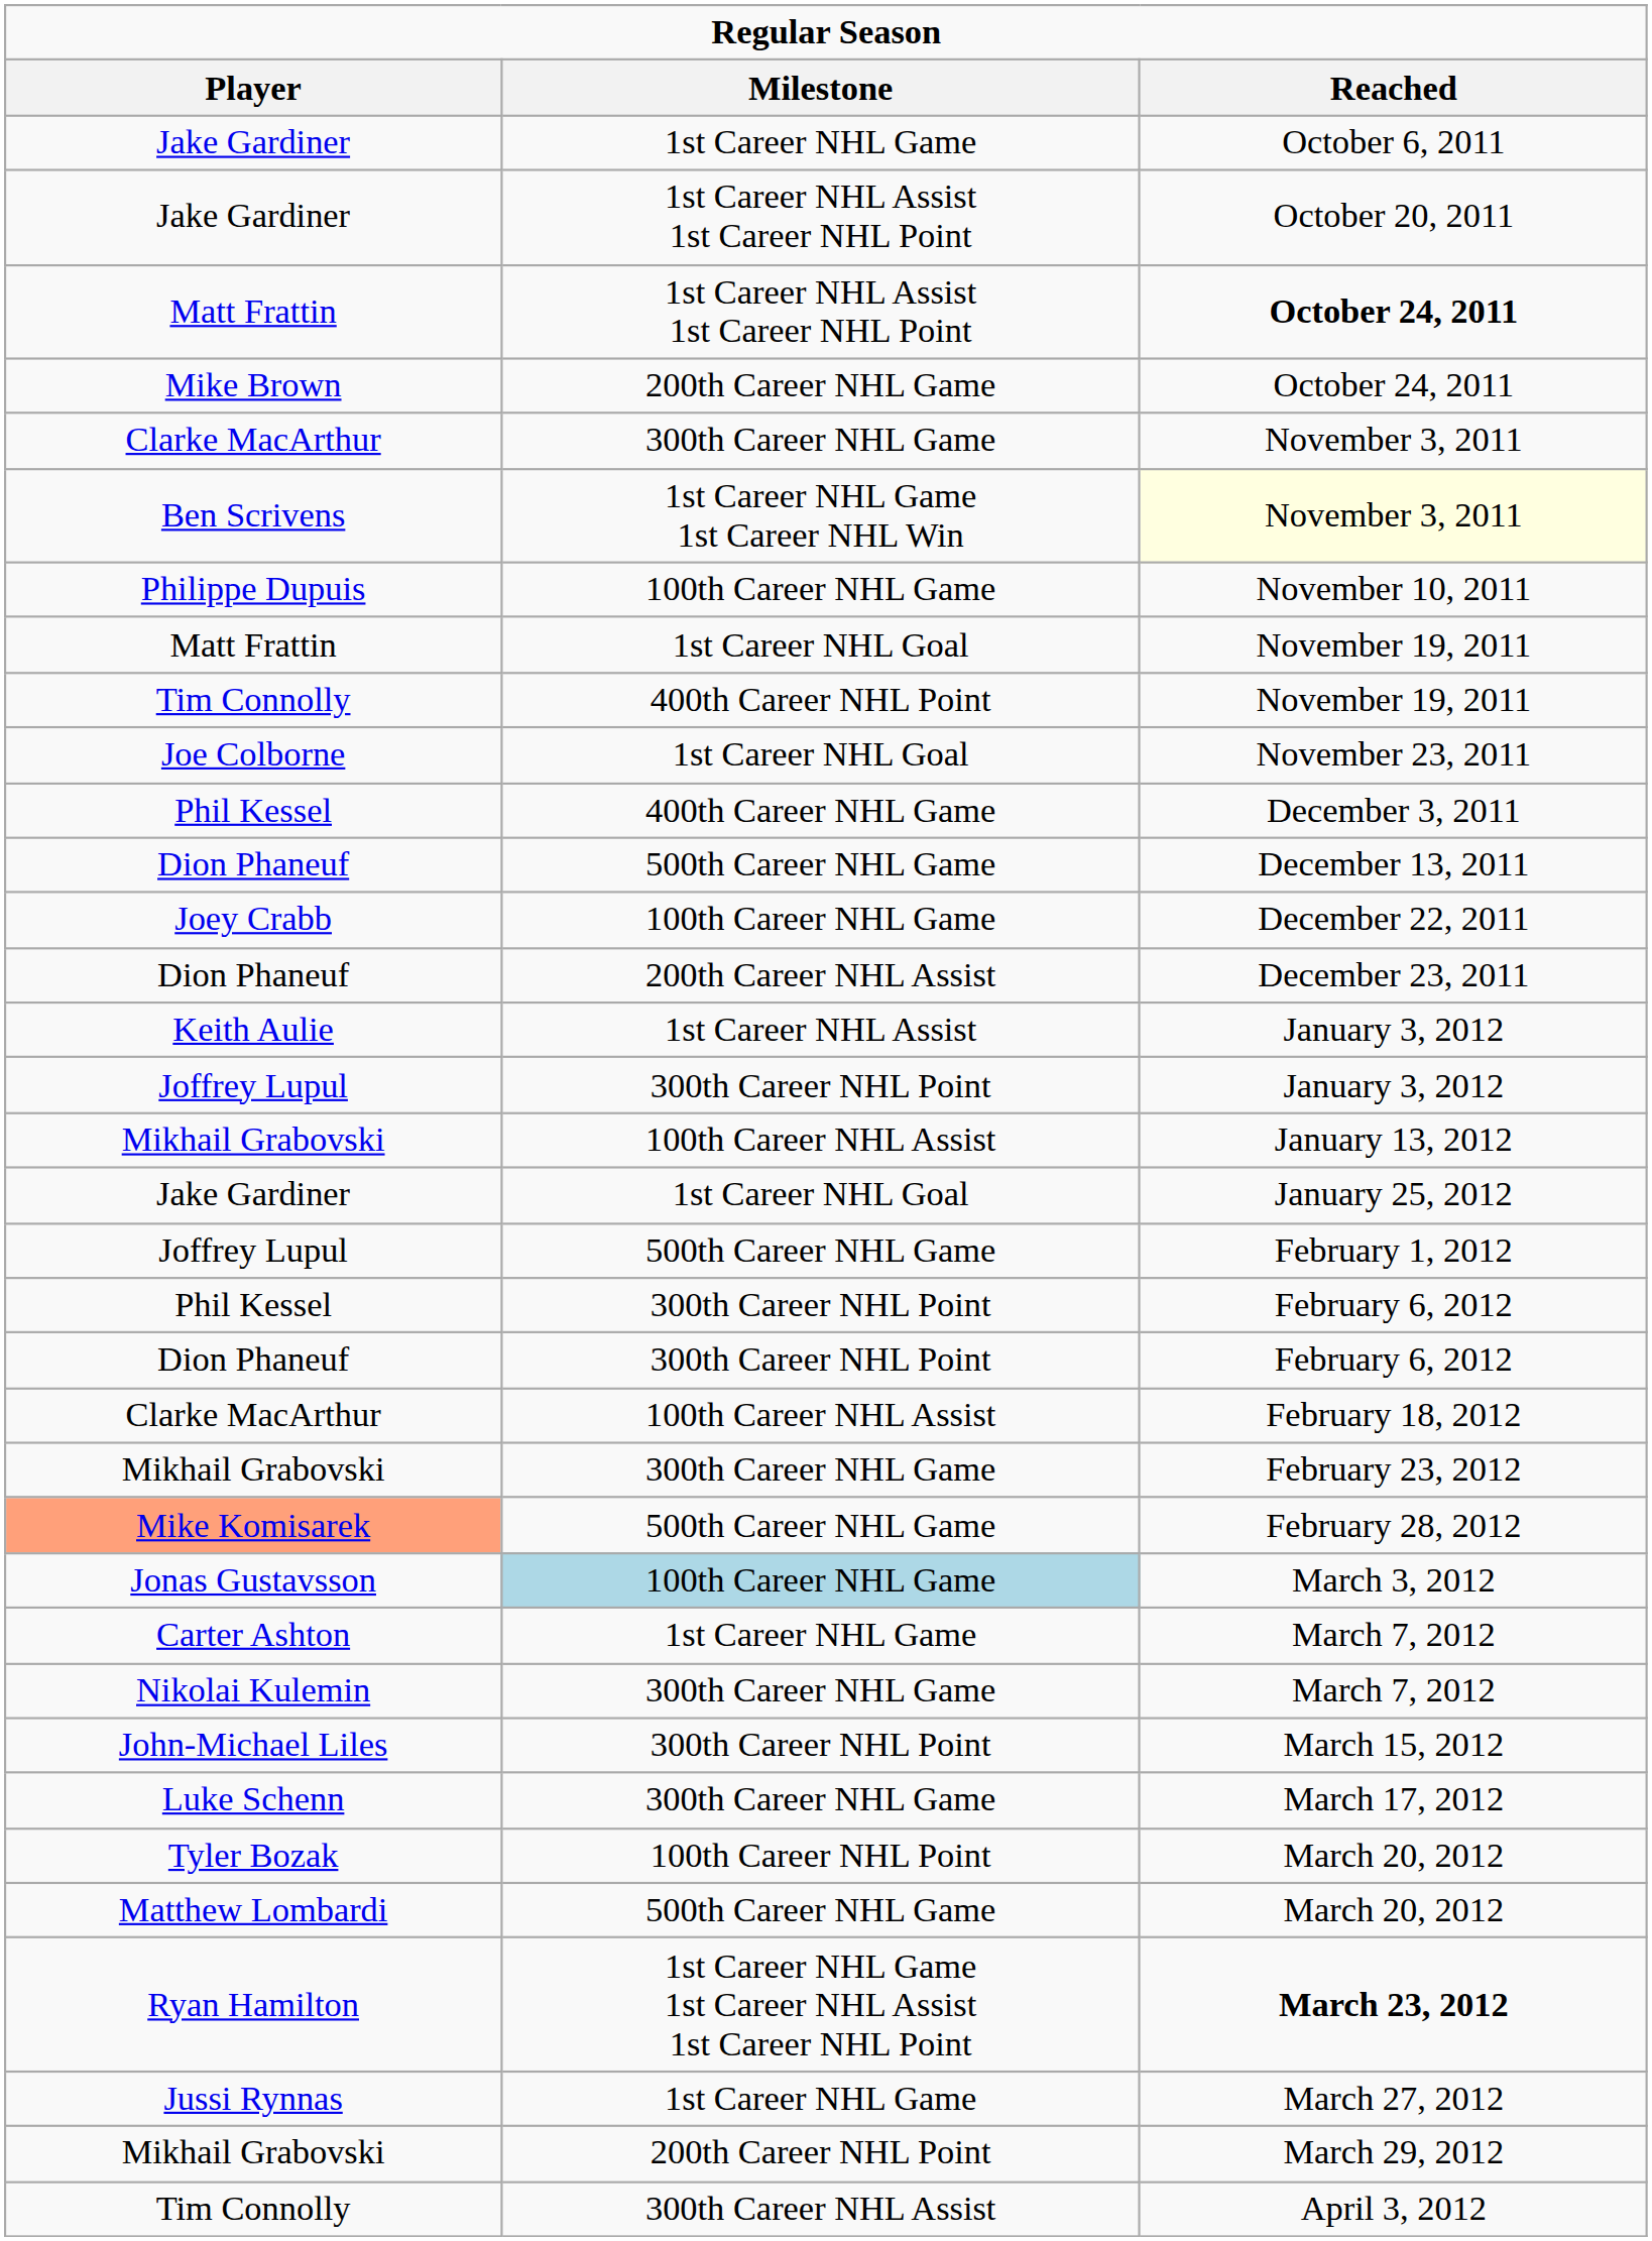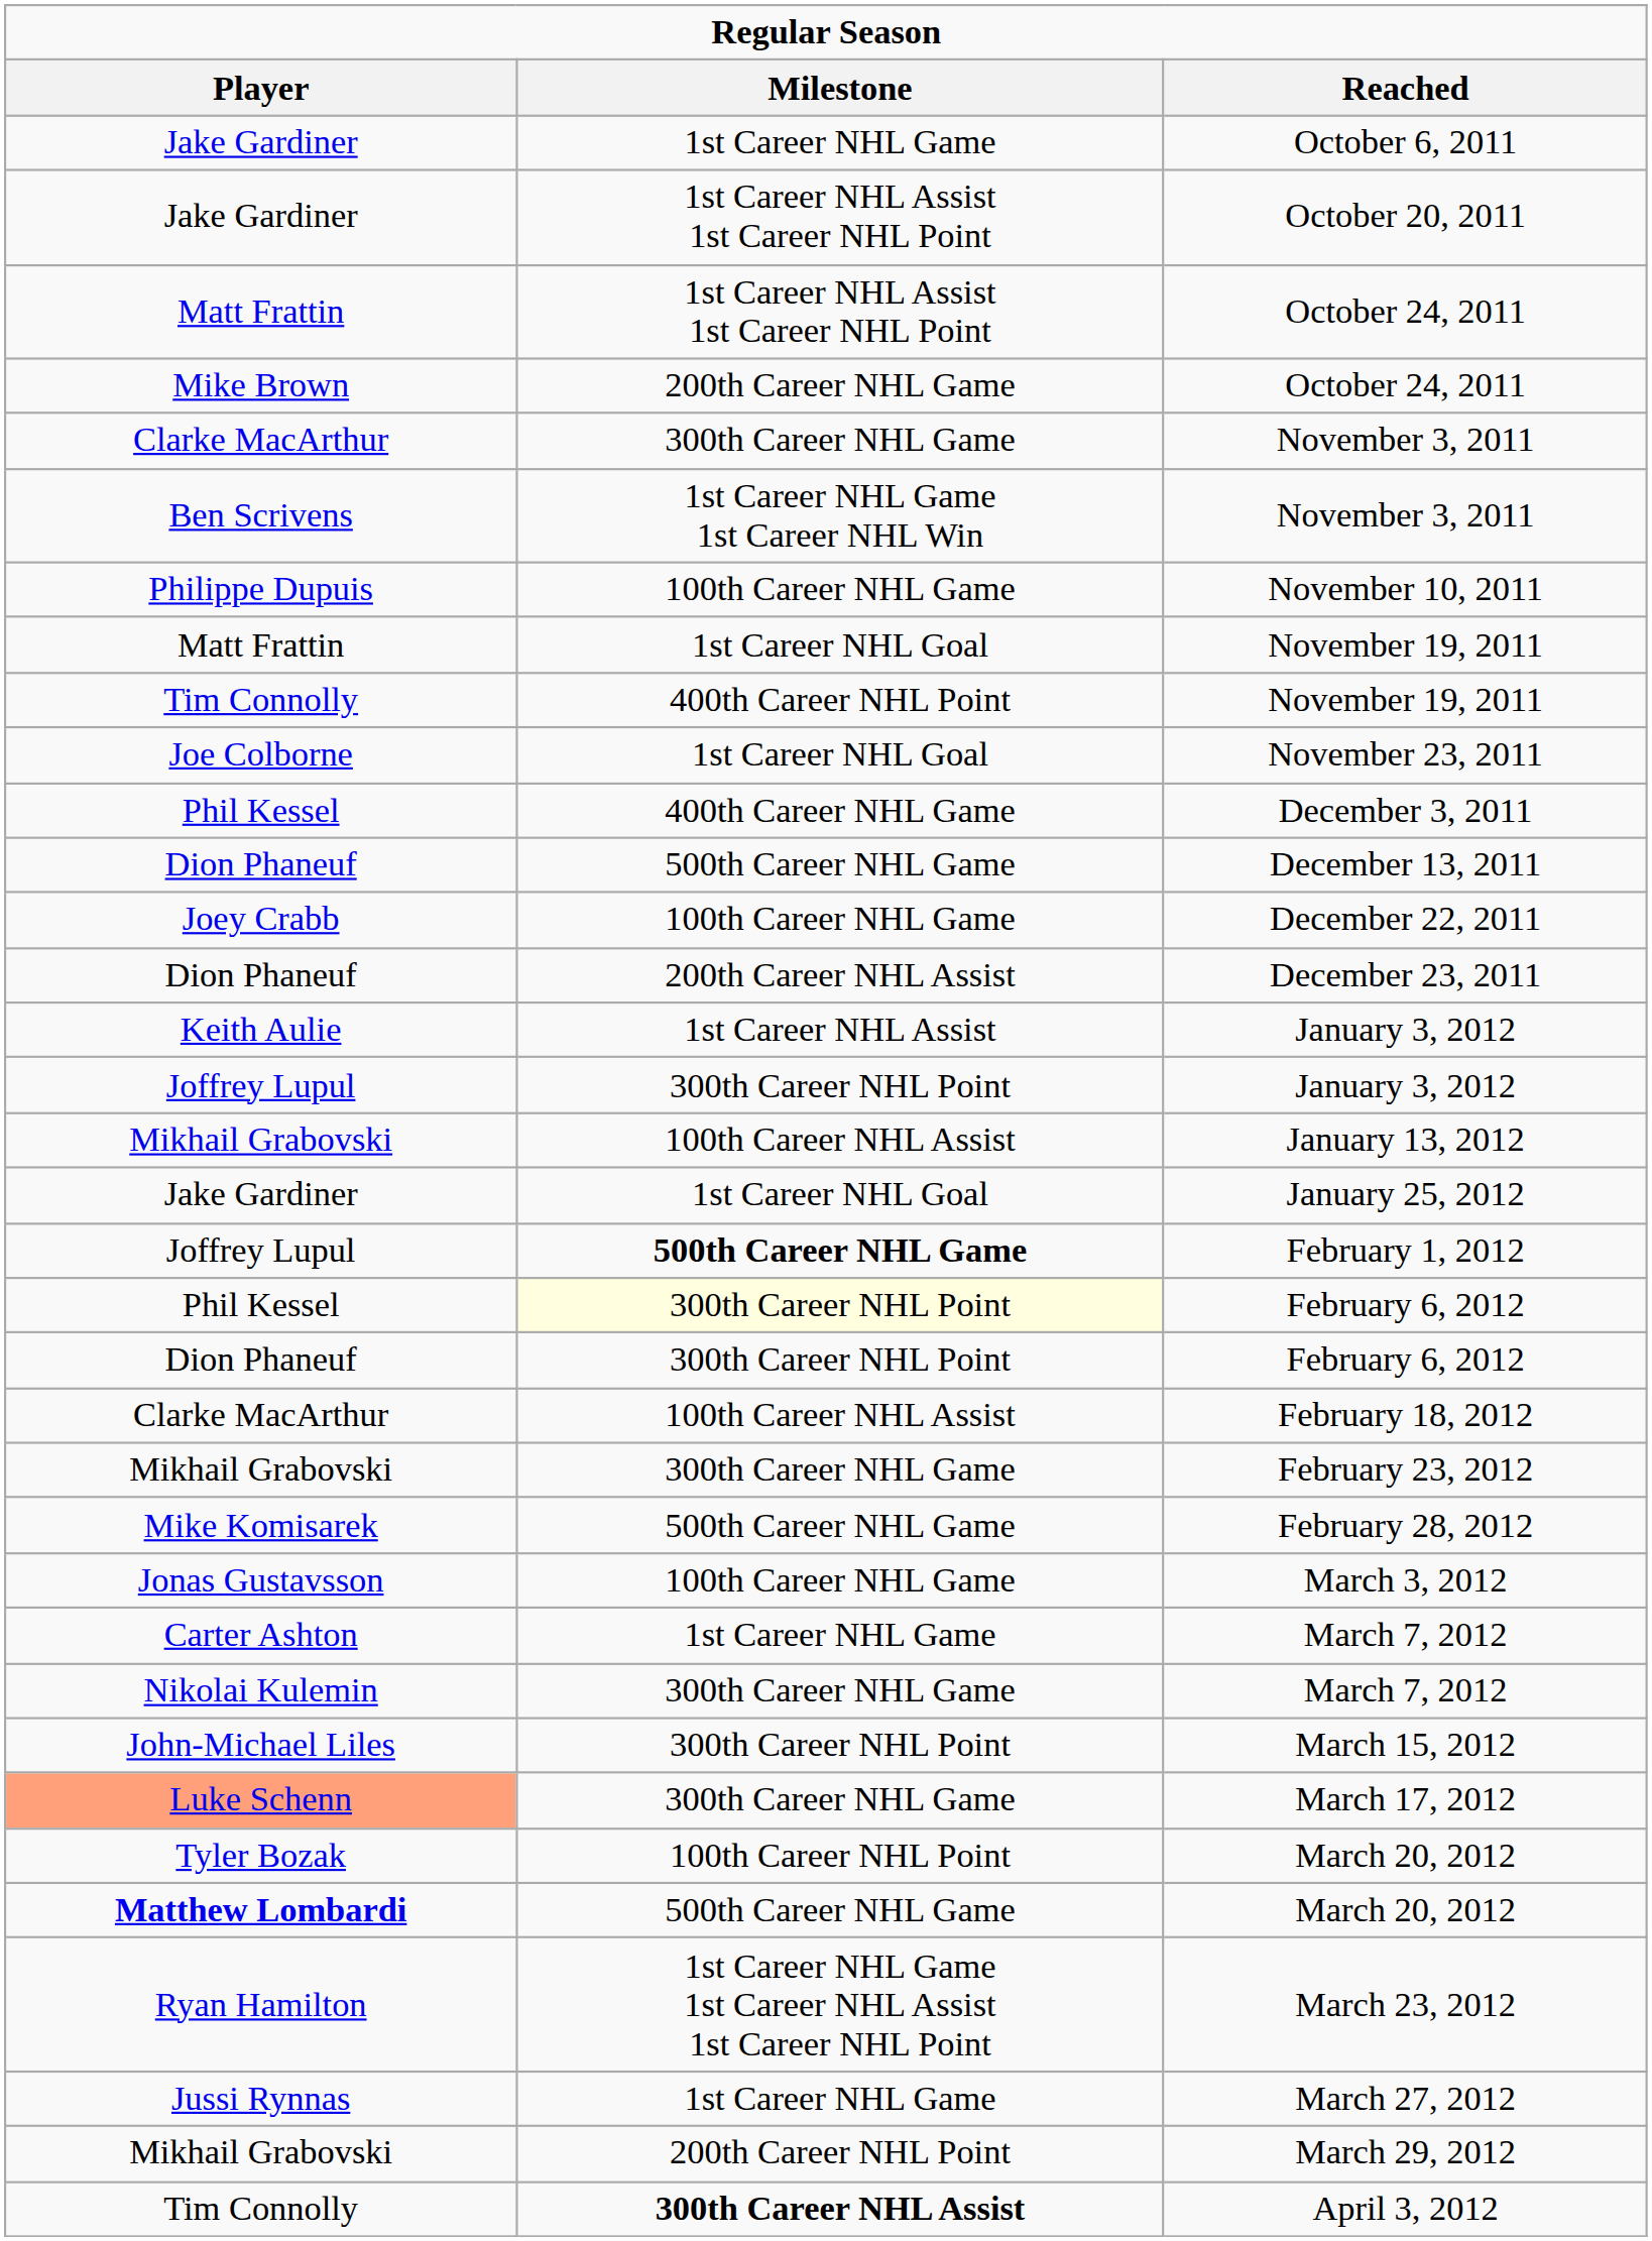row 5 | Reached: bold -> normal
row 8 | Reached: lightyellow background -> no background
row 21 | Milestone: normal -> bold
row 22 | Milestone: no background -> lightyellow background
row 26 | Player: lightsalmon background -> no background
row 27 | Milestone: lightblue background -> no background
row 31 | Player: no background -> lightsalmon background
row 33 | Player: normal -> bold
row 34 | Reached: bold -> normal
row 37 | Milestone: normal -> bold
